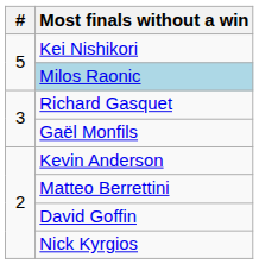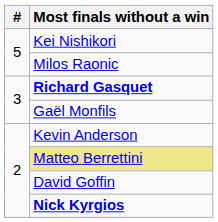Milos Raonic | Most finals without a win: lightblue background -> no background
Richard Gasquet | Most finals without a win: normal -> bold
Matteo Berrettini | Most finals without a win: no background -> khaki background
Nick Kyrgios | Most finals without a win: normal -> bold
